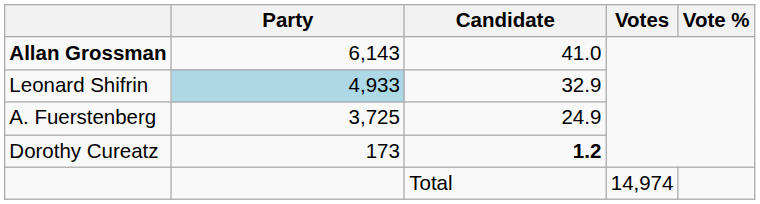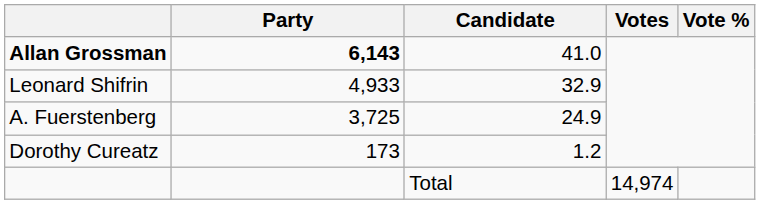Allan Grossman | Party: normal -> bold
Leonard Shifrin | Party: lightblue background -> no background
Dorothy Cureatz | Candidate: bold -> normal
